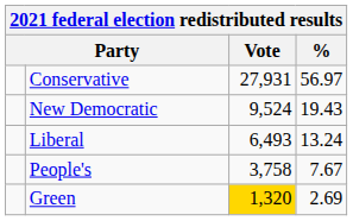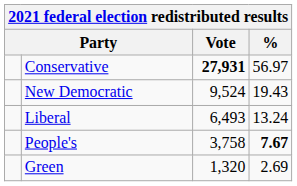Conservative | Vote: normal -> bold
People's | %: normal -> bold
Green | Vote: gold background -> no background
